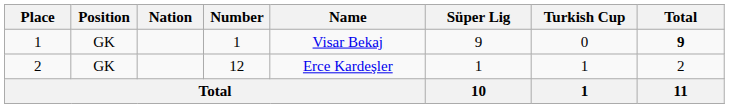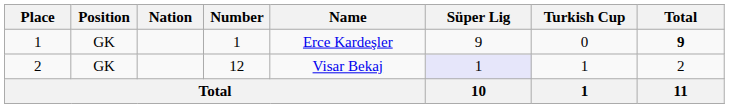row 2 | Name: Visar Bekaj -> Erce Kardeşler
row 3 | Name: Erce Kardeşler -> Visar Bekaj
row 3 | Süper Lig: no background -> lavender background
